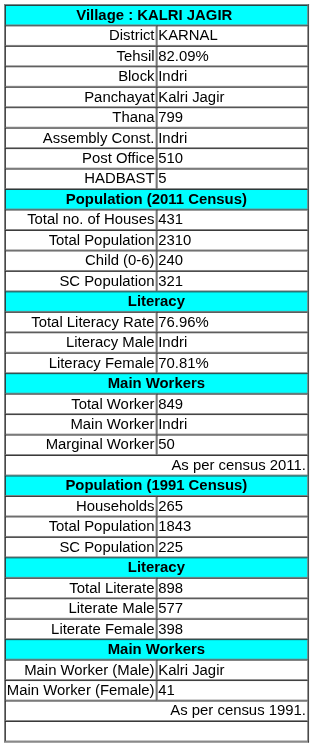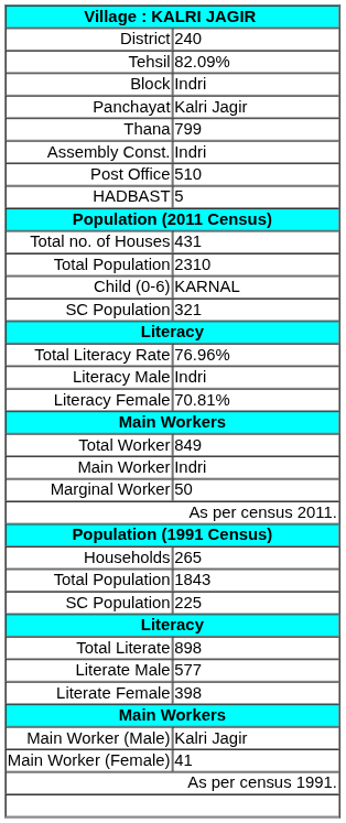row 2 | column 2: KARNAL -> 240
row 13 | column 2: 240 -> KARNAL
